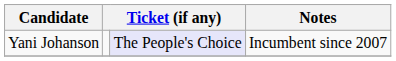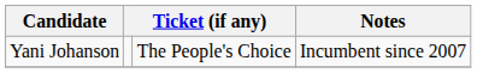Yani Johanson | column 3: lavender background -> no background
